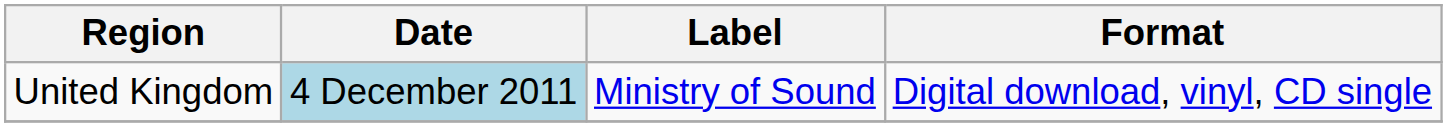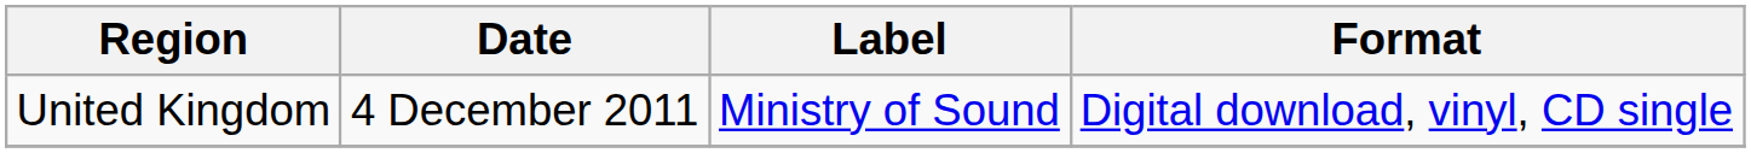United Kingdom | Date: lightblue background -> no background
